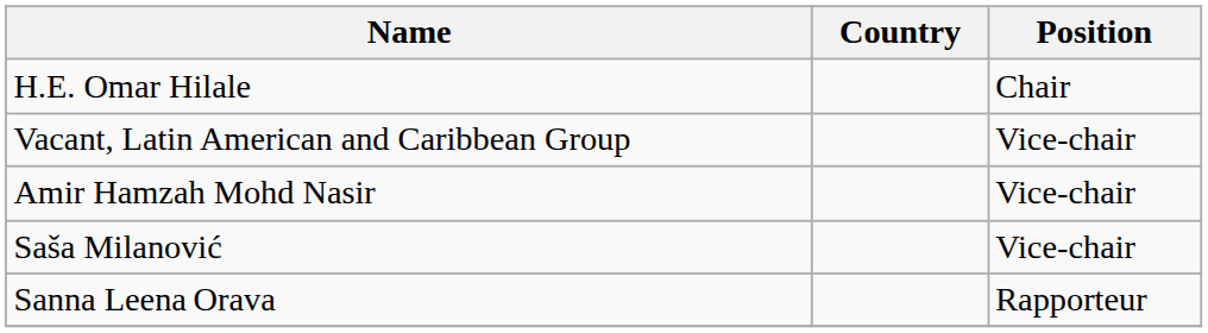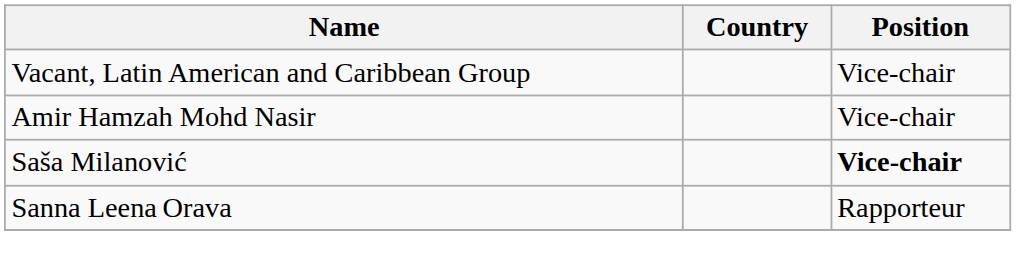- row: H.E. Omar Hilale | Chair
Saša Milanović | Position: normal -> bold
